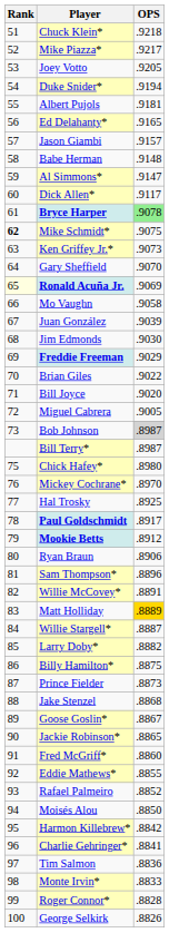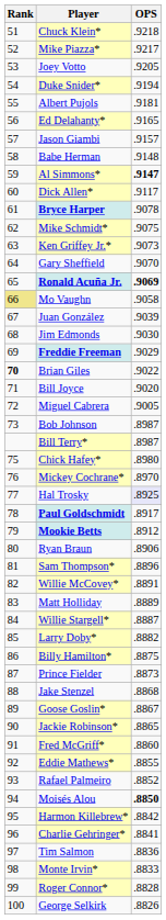Al Simmons* | OPS: normal -> bold
Bryce Harper | OPS: lightgreen background -> no background
Mike Schmidt* | Rank: bold -> normal
Ronald Acuña Jr. | Rank: lightyellow background -> no background
Ronald Acuña Jr. | OPS: normal -> bold
Mo Vaughn | Rank: no background -> khaki background
Brian Giles | Rank: normal -> bold
Bob Johnson | OPS: lightgrey background -> no background
Hal Trosky | OPS: no background -> lavender background
Matt Holliday | OPS: gold background -> no background
Moisés Alou | OPS: normal -> bold
